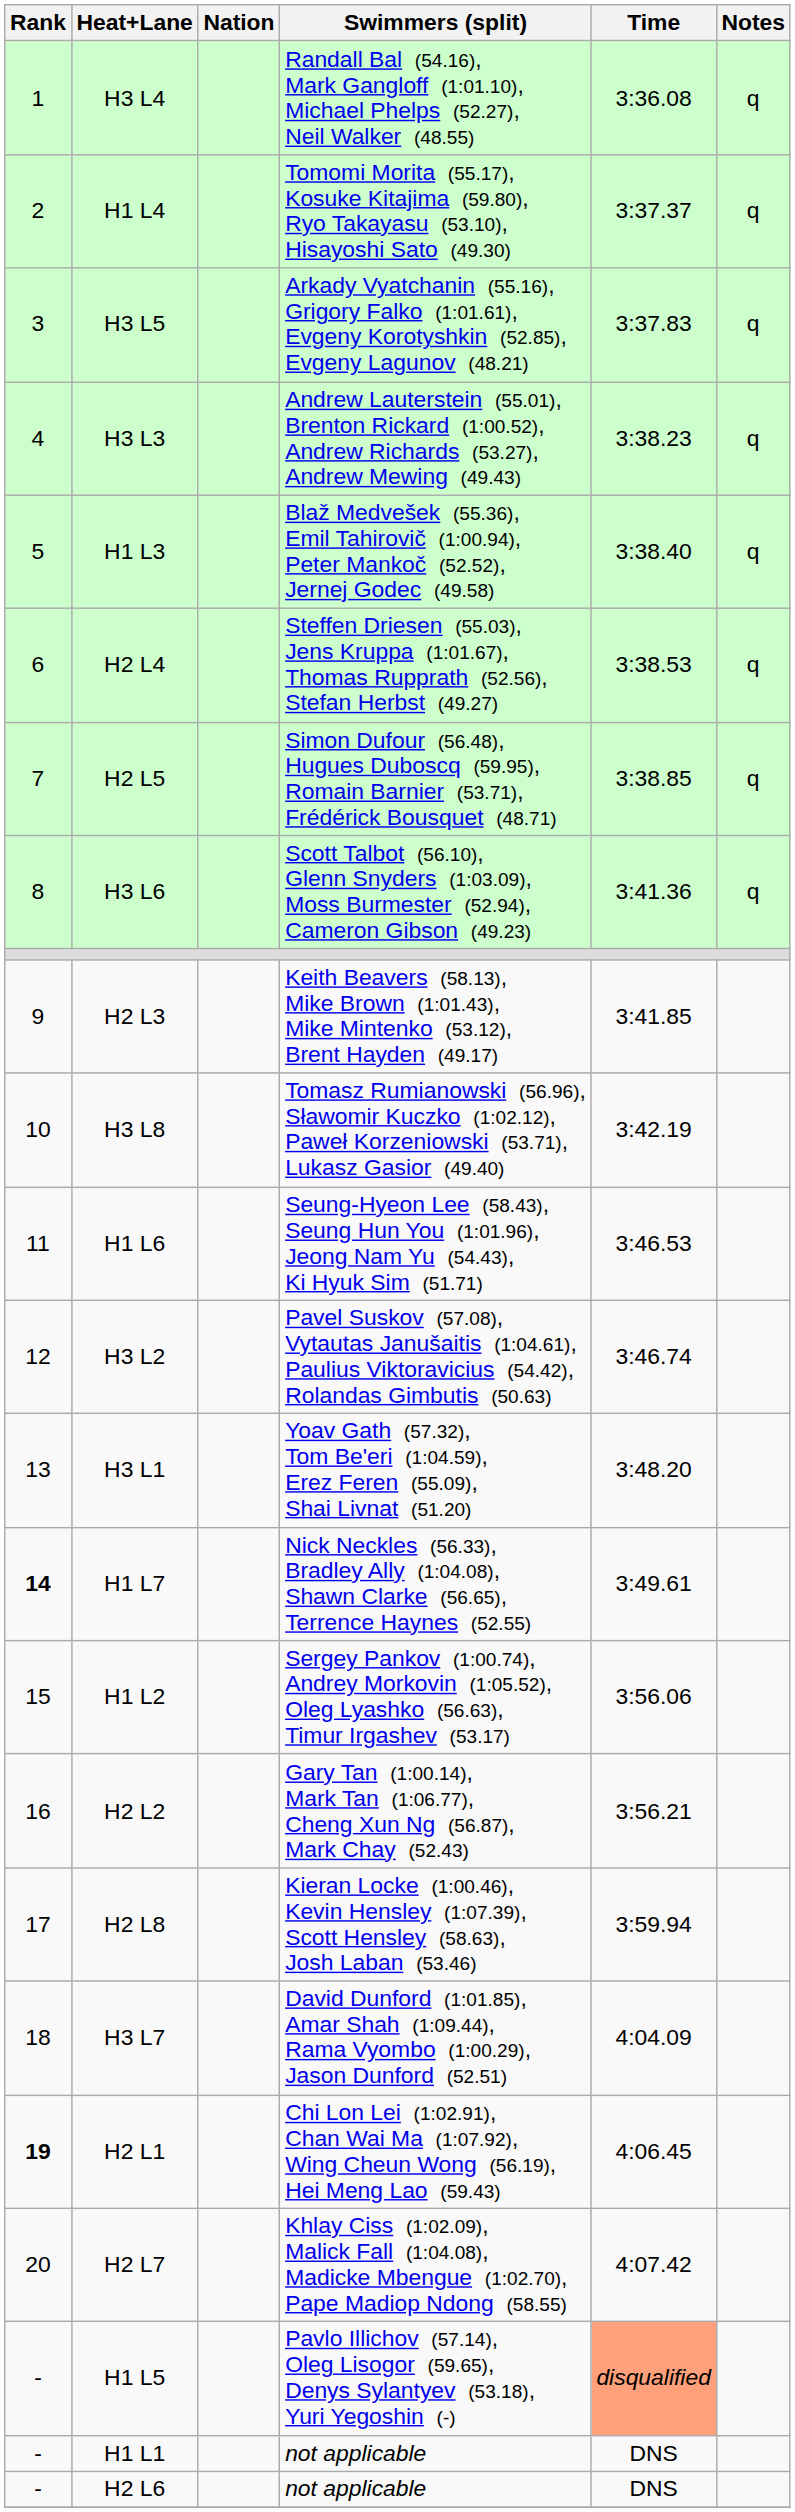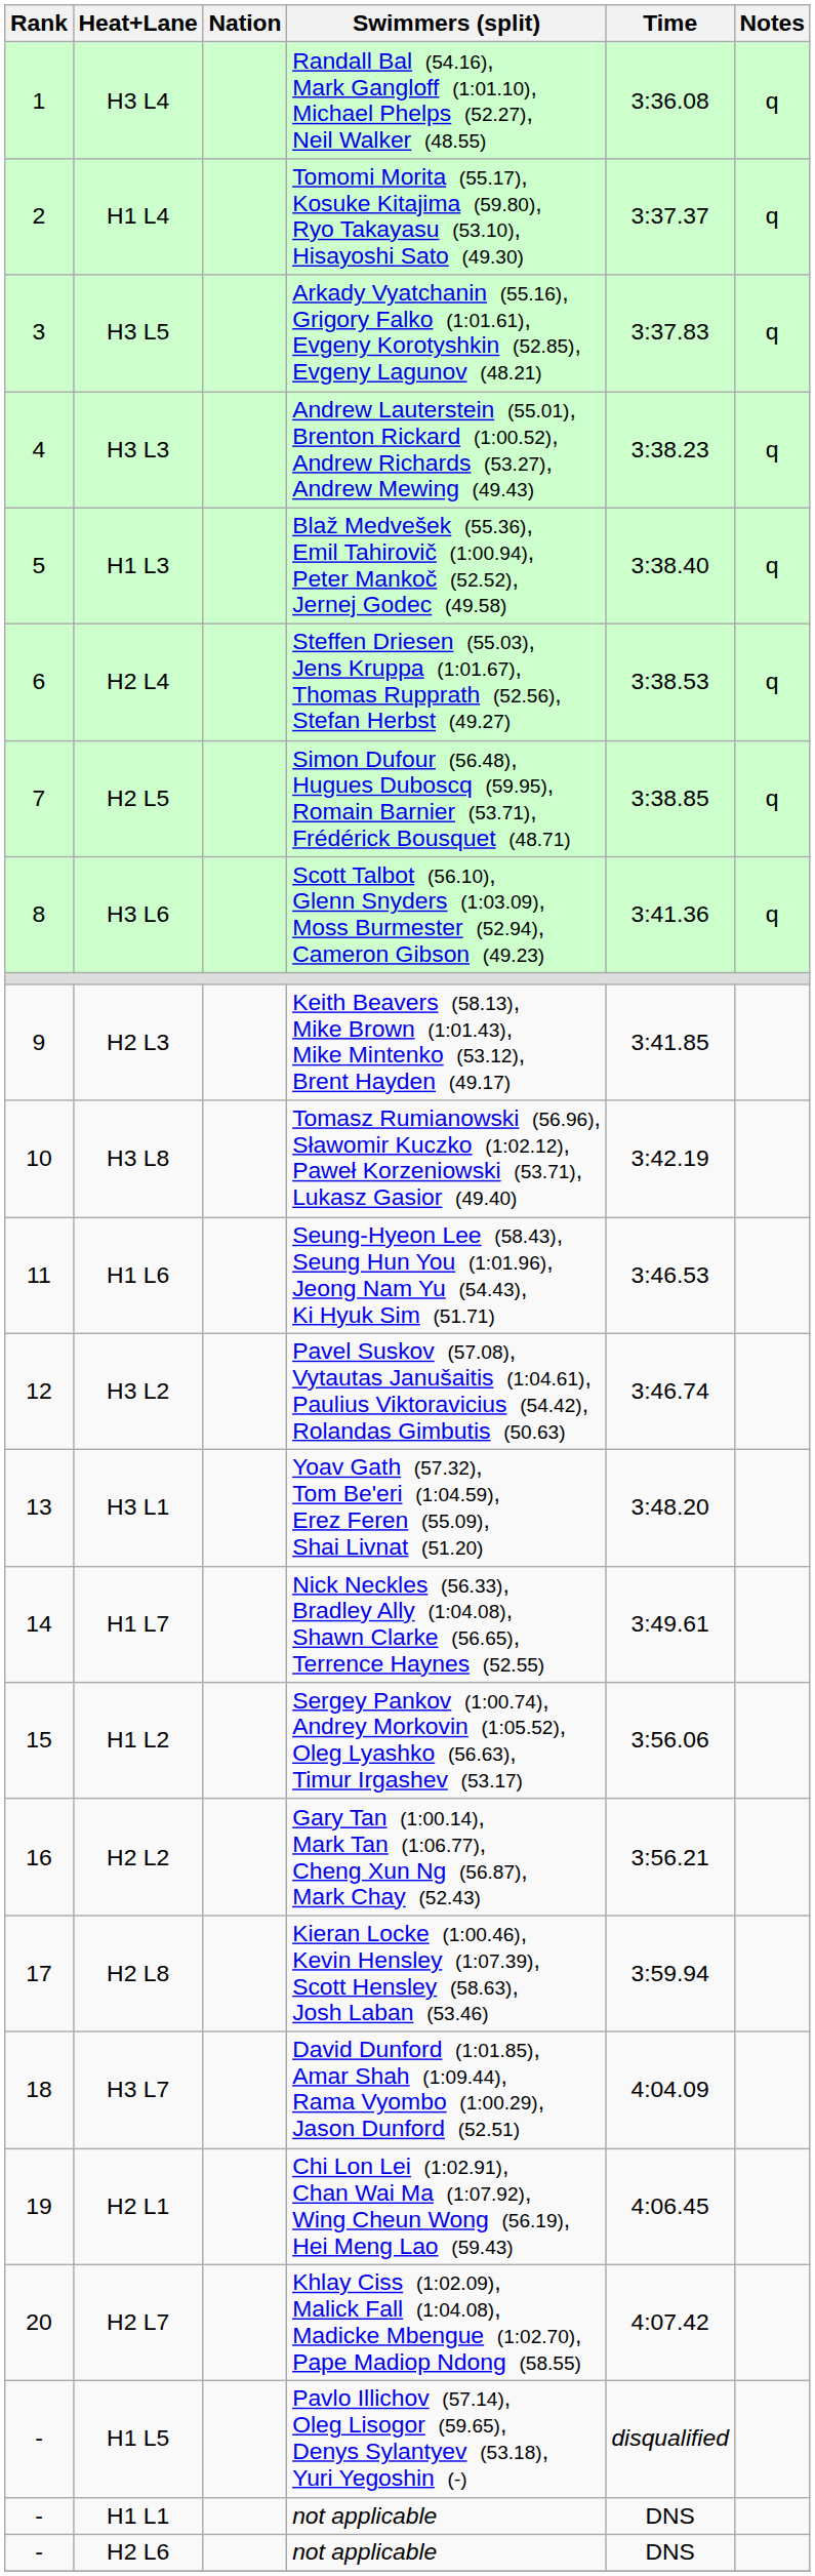H1 L7 | Rank: bold -> normal
H2 L1 | Rank: bold -> normal
H1 L5 | Time: lightsalmon background -> no background
